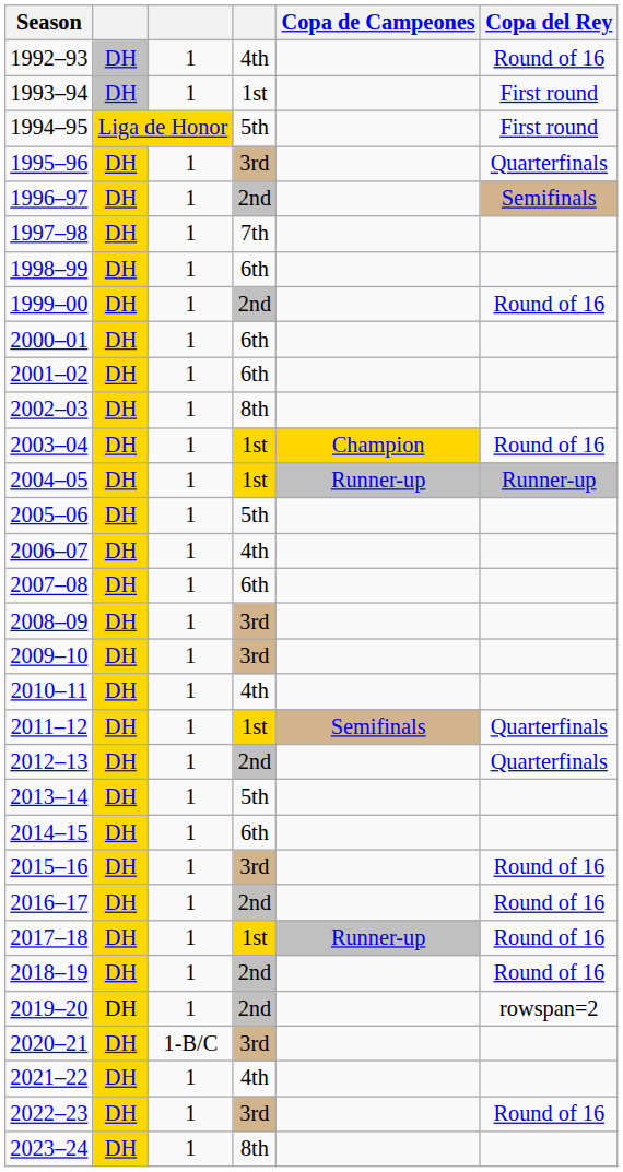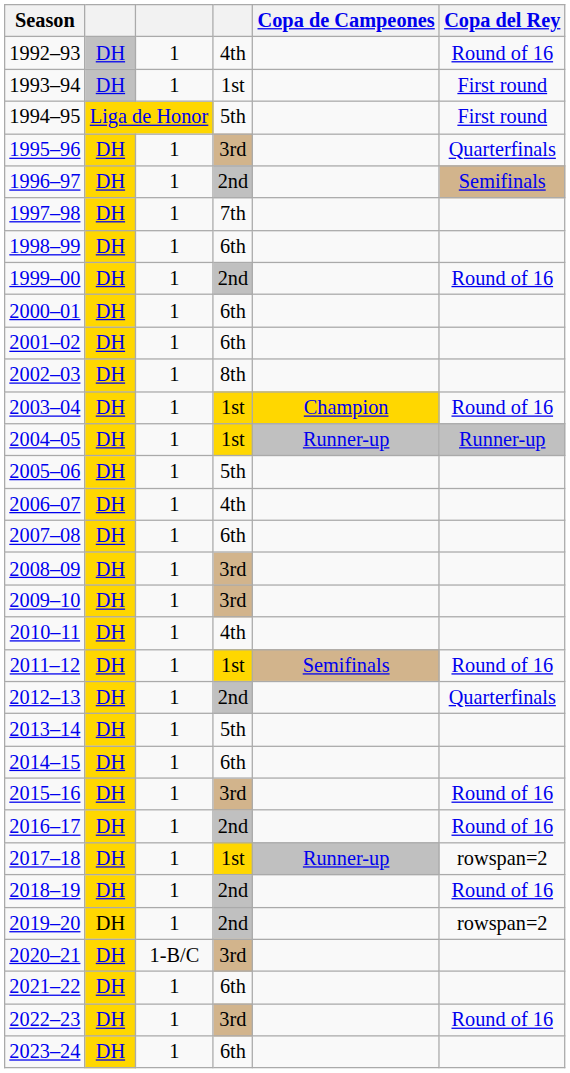2011–12 | Copa del Rey: Quarterfinals -> Round of 16
2017–18 | Copa del Rey: Round of 16 -> rowspan=2
2021–22 | column 4: 4th -> 6th
2023–24 | column 4: 8th -> 6th
